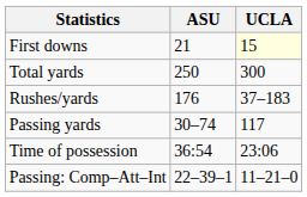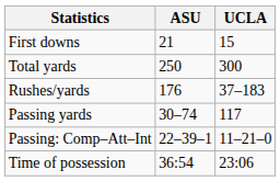First downs | UCLA: lightyellow background -> no background
rows swapped: Passing: Comp–Att–Int <-> Time of possession
